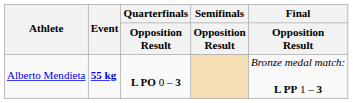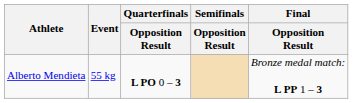Alberto Mendieta | Event: bold -> normal
